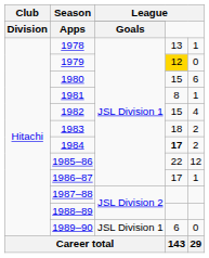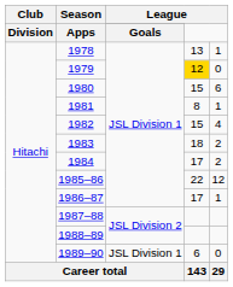1984 | column 4: bold -> normal
